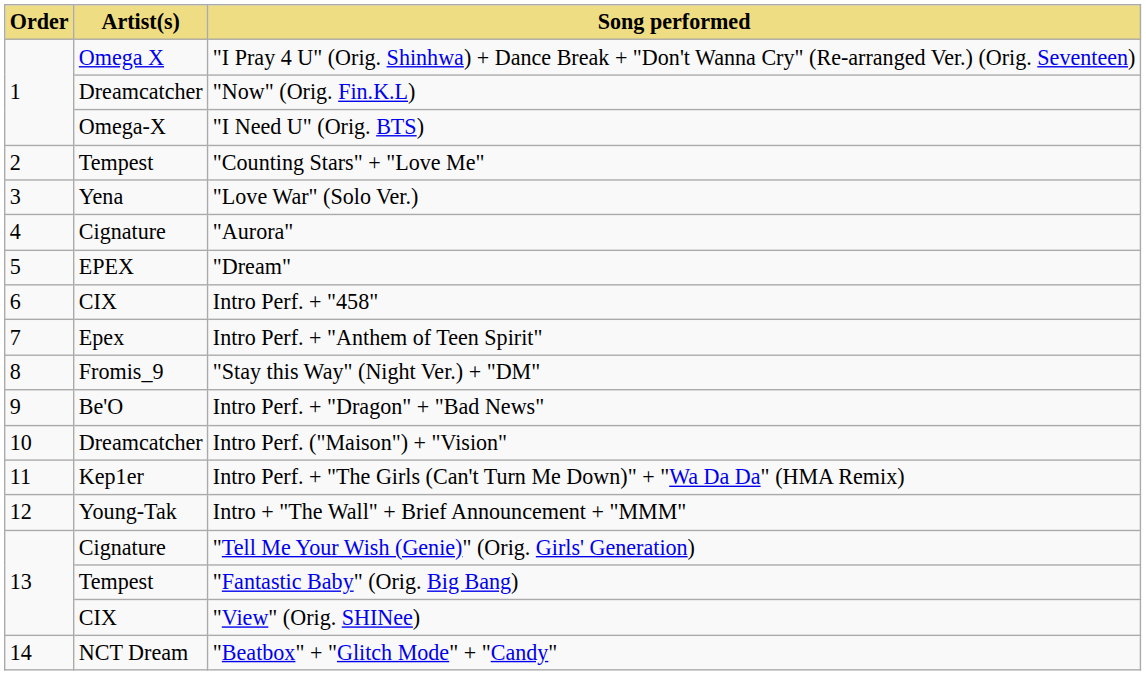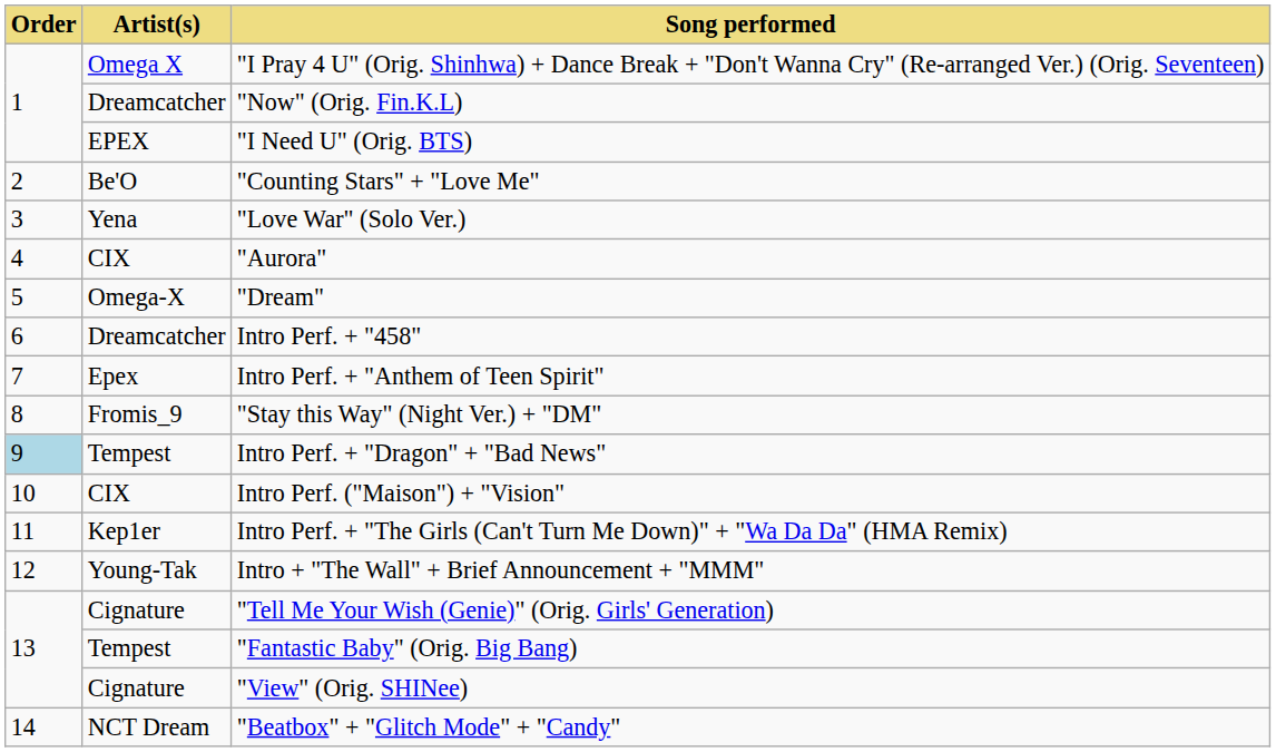"I Need U" (Orig. BTS) | Artist(s): Omega-X -> EPEX
"Counting Stars" + "Love Me" | Artist(s): Tempest -> Be'O
"Aurora" | Artist(s): Cignature -> CIX
"Dream" | Artist(s): EPEX -> Omega-X
Intro Perf. + "458" | Artist(s): CIX -> Dreamcatcher
Intro Perf. + "Dragon" + "Bad News" | Order: no background -> lightblue background
Intro Perf. + "Dragon" + "Bad News" | Artist(s): Be'O -> Tempest
Intro Perf. ("Maison") + "Vision" | Artist(s): Dreamcatcher -> CIX
"View" (Orig. SHINee) | Artist(s): CIX -> Cignature
